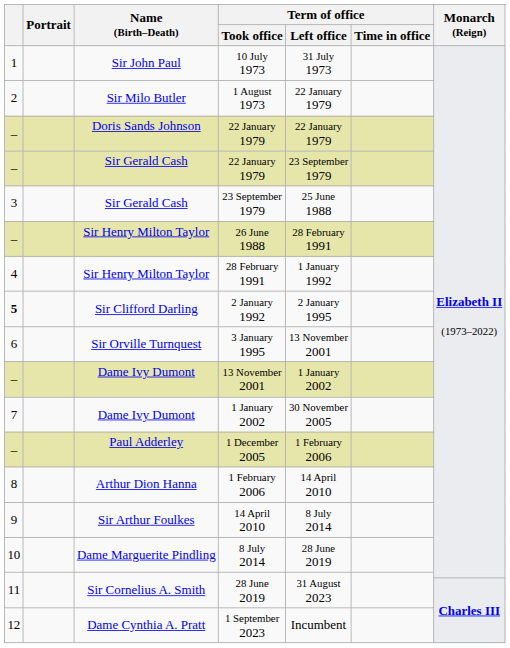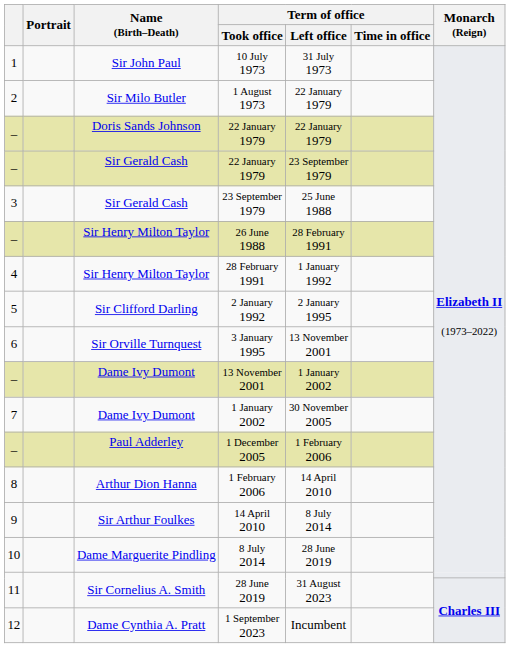2 January 1992 | column 1: bold -> normal
